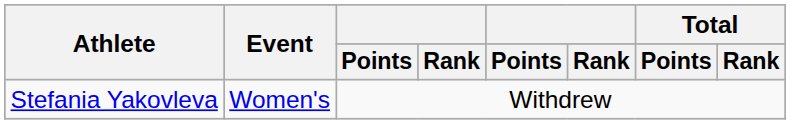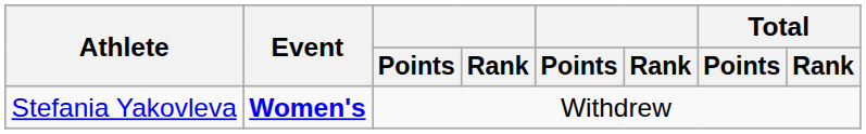Stefania Yakovleva | Event: normal -> bold
